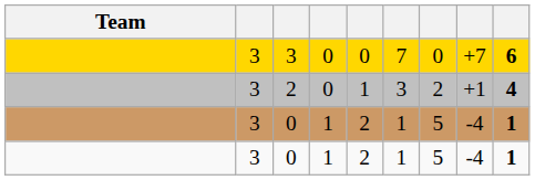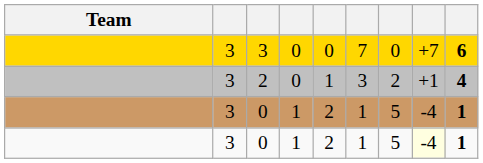row 5 | column 8: no background -> lightyellow background
